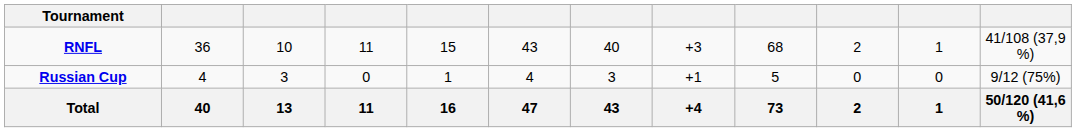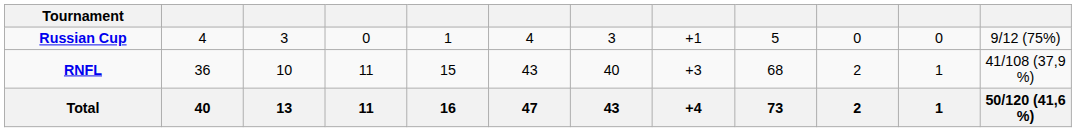rows swapped: RNFL <-> Russian Cup
